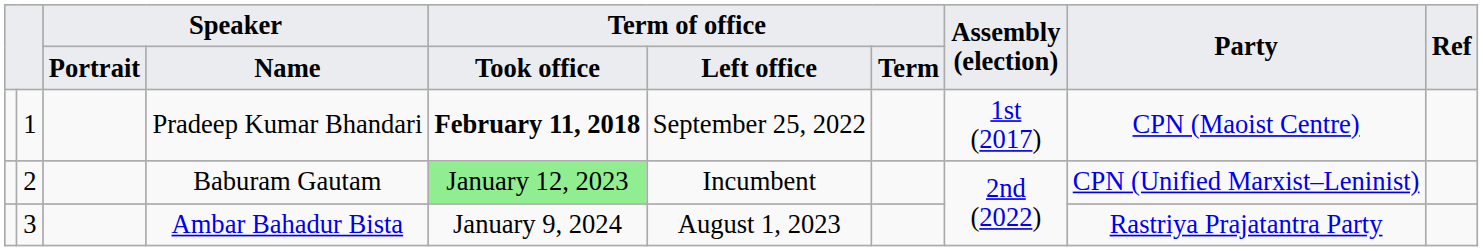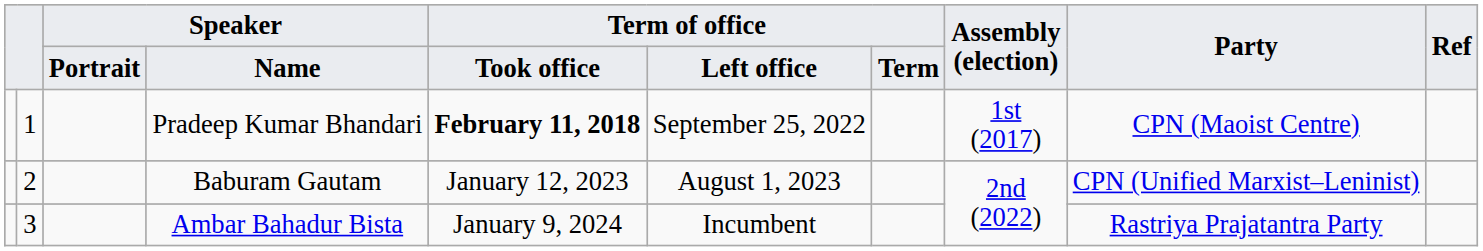Baburam Gautam | Term of office / Took office: lightgreen background -> no background
Baburam Gautam | Term of office / Left office: Incumbent -> August 1, 2023
Ambar Bahadur Bista | Term of office / Left office: August 1, 2023 -> Incumbent
